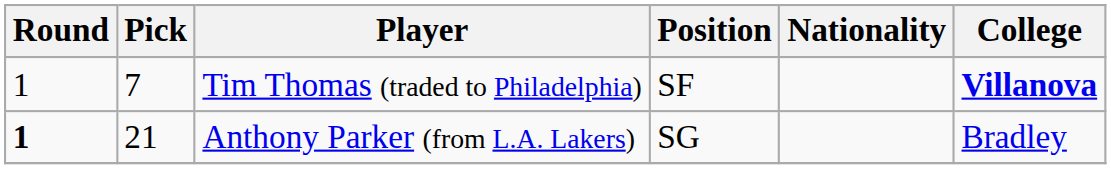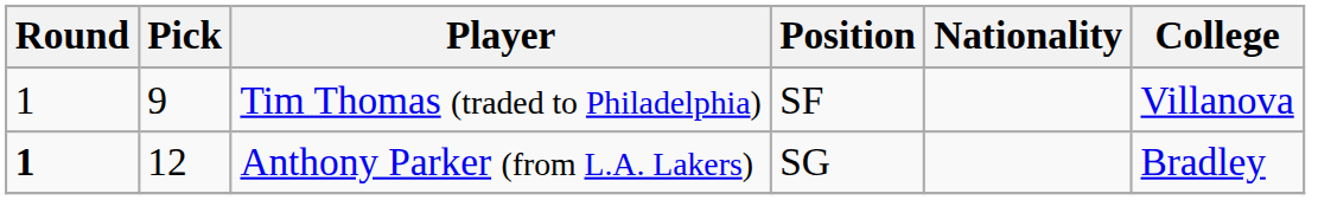Tim Thomas (traded to Philadelphia) | Pick: 7 -> 9
Tim Thomas (traded to Philadelphia) | College: bold -> normal
Anthony Parker (from L.A. Lakers) | Pick: 21 -> 12
